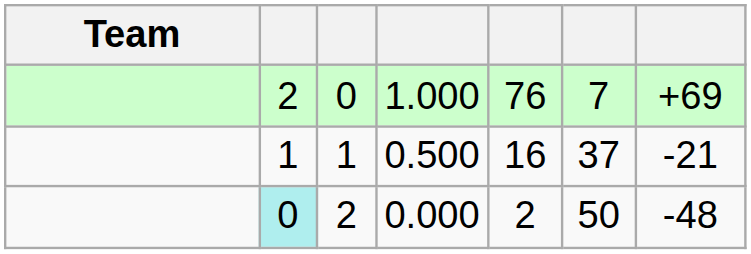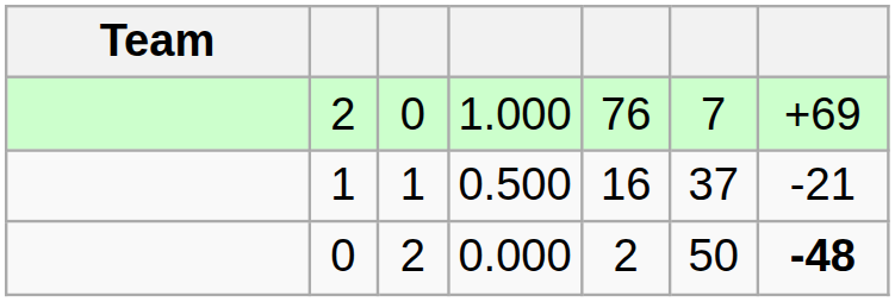row 4 | column 2: paleturquoise background -> no background
row 4 | column 7: normal -> bold
